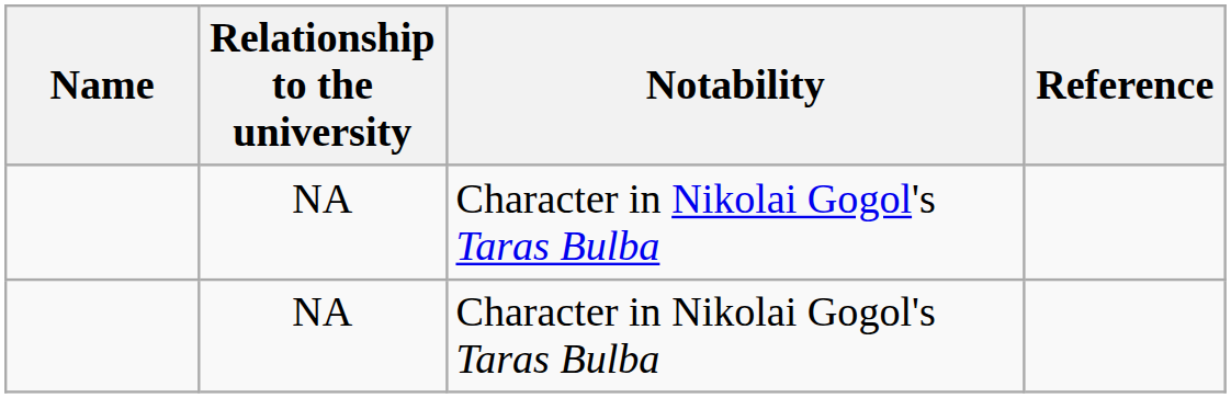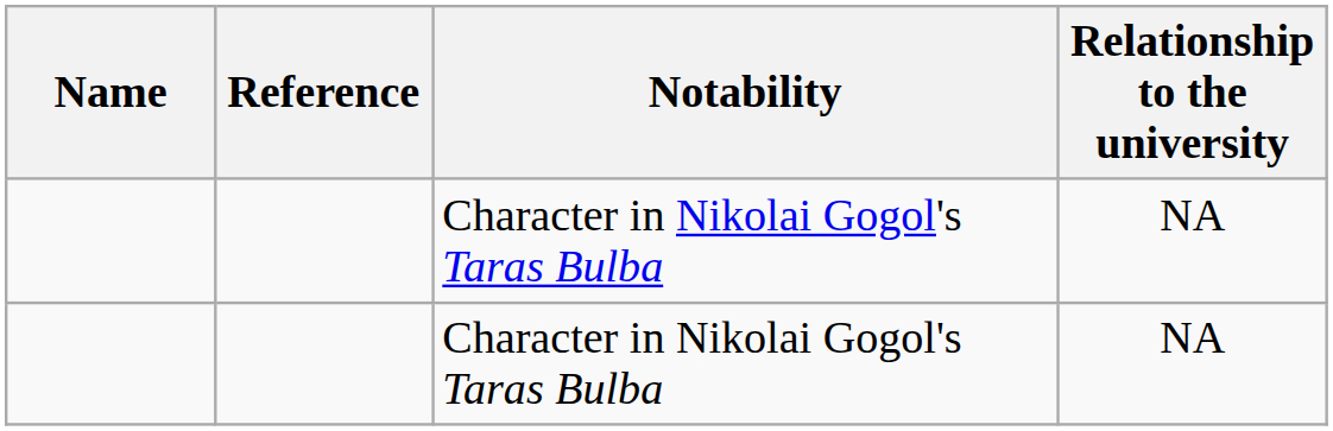columns swapped: Relationship to the university <-> Reference
